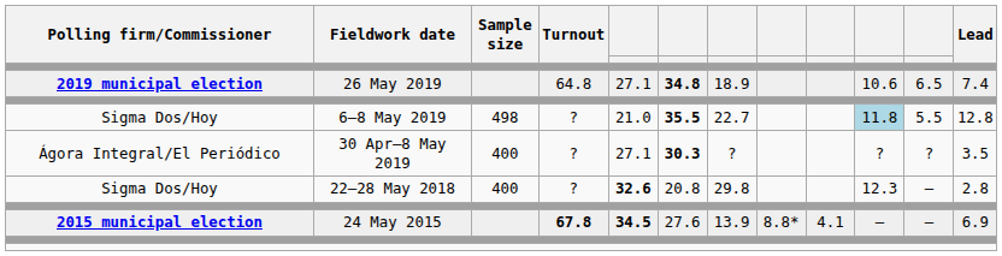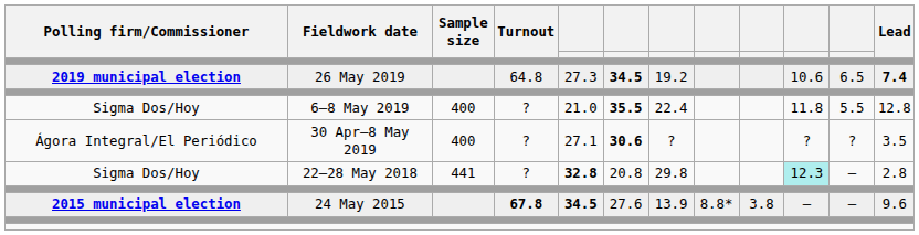26 May 2019 | column 5: 27.1 -> 27.3
26 May 2019 | column 6: 34.8 -> 34.5
26 May 2019 | column 7: 18.9 -> 19.2
26 May 2019 | Lead: normal -> bold
6–8 May 2019 | Sample size: 498 -> 400
6–8 May 2019 | column 7: 22.7 -> 22.4
6–8 May 2019 | column 10: lightblue background -> no background
30 Apr–8 May 2019 | column 6: 30.3 -> 30.6
22–28 May 2018 | Sample size: 400 -> 441
22–28 May 2018 | column 5: 32.6 -> 32.8
22–28 May 2018 | column 10: no background -> paleturquoise background
24 May 2015 | column 9: 4.1 -> 3.8
24 May 2015 | Lead: 6.9 -> 9.6
